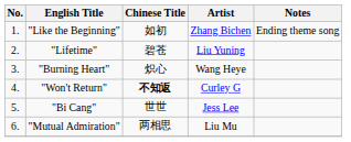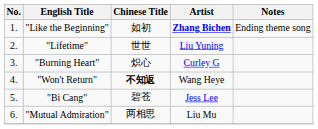"Like the Beginning" | Artist: normal -> bold
"Lifetime" | Chinese Title: 碧苍 -> 世世
"Burning Heart" | Artist: Wang Heye -> Curley G
"Won't Return" | Artist: Curley G -> Wang Heye
"Bi Cang" | Chinese Title: 世世 -> 碧苍
